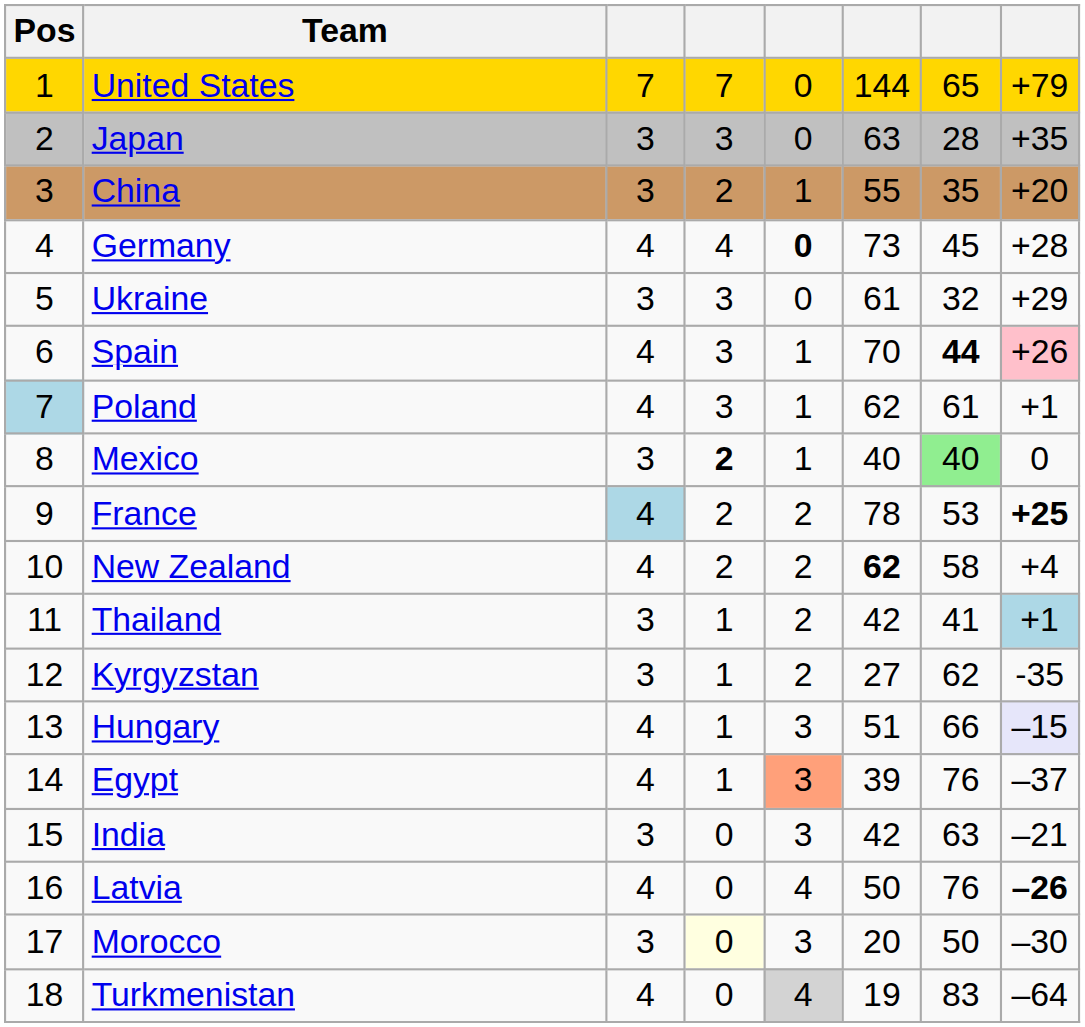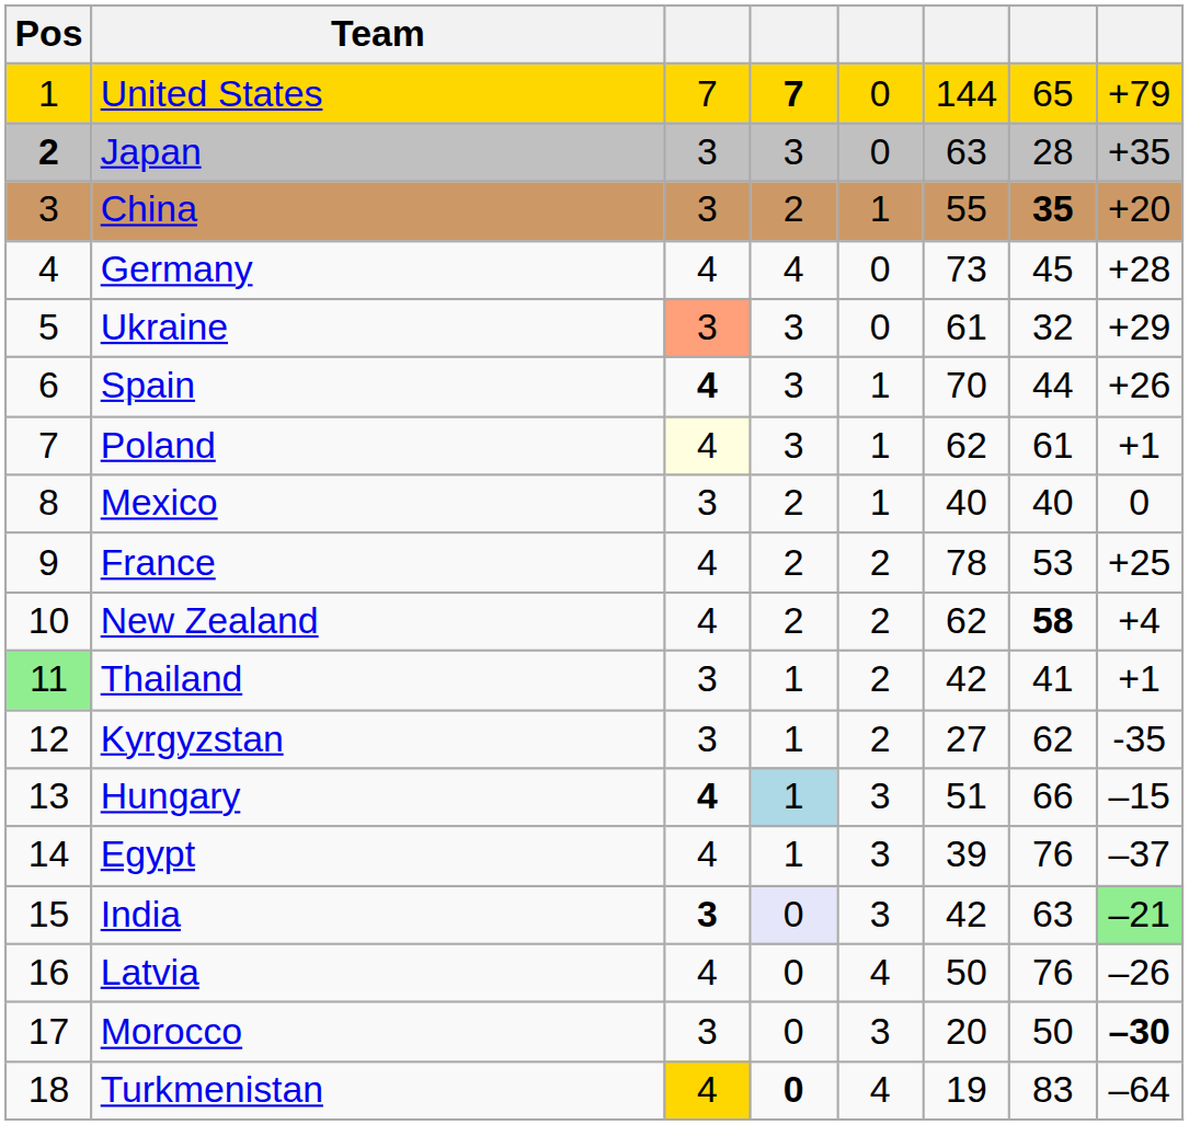United States | column 4: normal -> bold
Japan | Pos: normal -> bold
China | column 7: normal -> bold
Germany | column 5: bold -> normal
Ukraine | column 3: no background -> lightsalmon background
Spain | column 3: normal -> bold
Spain | column 7: bold -> normal
Spain | column 8: pink background -> no background
Poland | Pos: lightblue background -> no background
Poland | column 3: no background -> lightyellow background
Mexico | column 4: bold -> normal
Mexico | column 7: lightgreen background -> no background
France | column 3: lightblue background -> no background
France | column 8: bold -> normal
New Zealand | column 6: bold -> normal
New Zealand | column 7: normal -> bold
Thailand | Pos: no background -> lightgreen background
Thailand | column 8: lightblue background -> no background
Hungary | column 3: normal -> bold
Hungary | column 4: no background -> lightblue background
Hungary | column 8: lavender background -> no background
Egypt | column 5: lightsalmon background -> no background
India | column 3: normal -> bold
India | column 4: no background -> lavender background
India | column 8: no background -> lightgreen background
Latvia | column 8: bold -> normal
Morocco | column 4: lightyellow background -> no background
Morocco | column 8: normal -> bold
Turkmenistan | column 3: no background -> gold background
Turkmenistan | column 4: normal -> bold
Turkmenistan | column 5: lightgrey background -> no background
